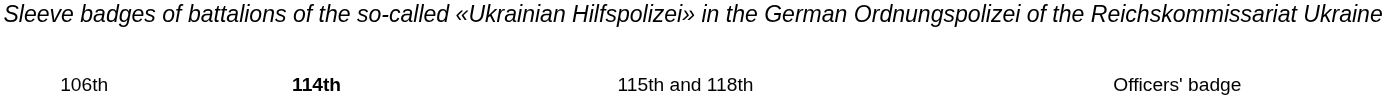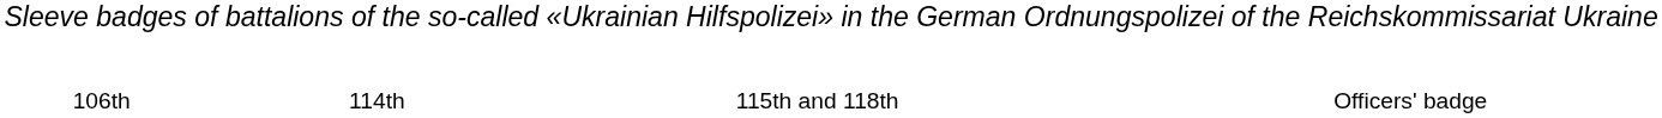106th | column 2: bold -> normal
